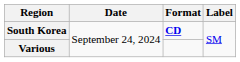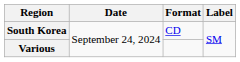South Korea | Format: bold -> normal
